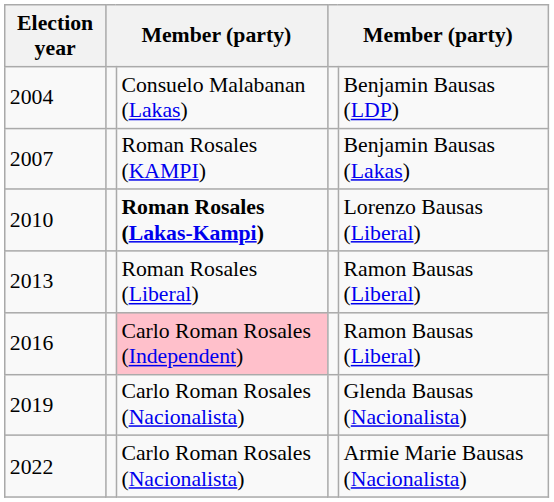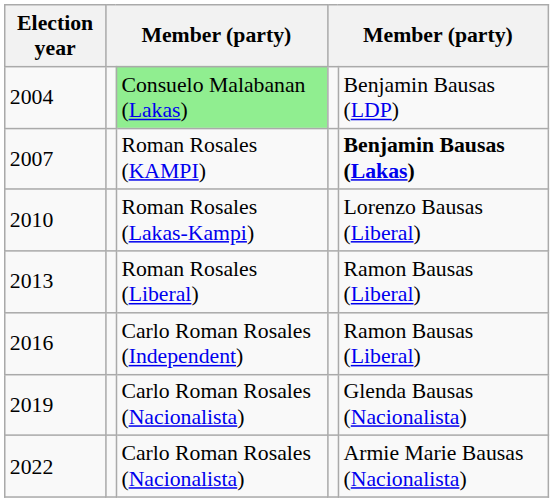2004 | column 3: no background -> lightgreen background
2007 | column 5: normal -> bold
2010 | column 3: bold -> normal
2016 | column 3: pink background -> no background
